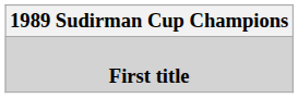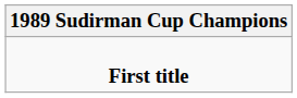row 2 | column 1: lightgrey background -> no background
